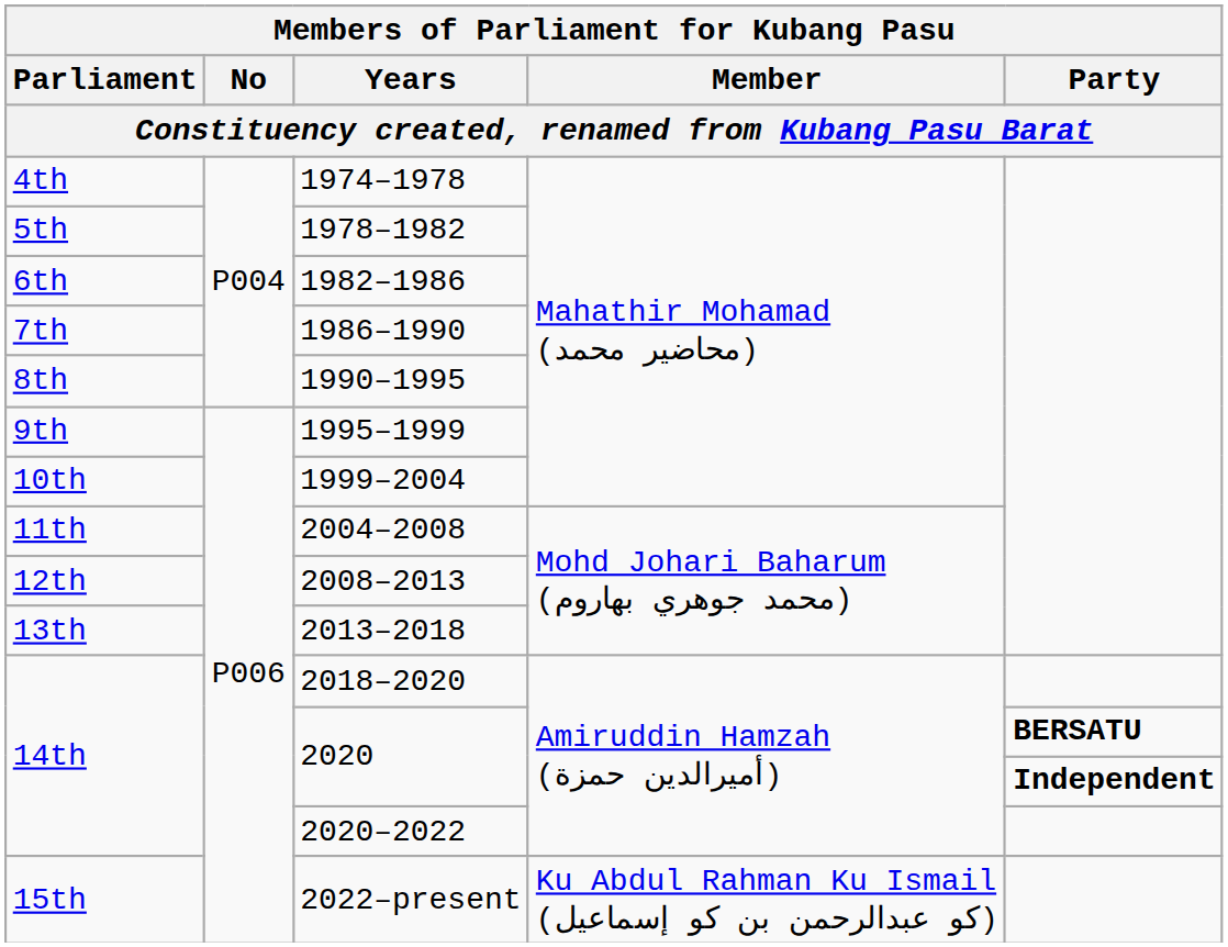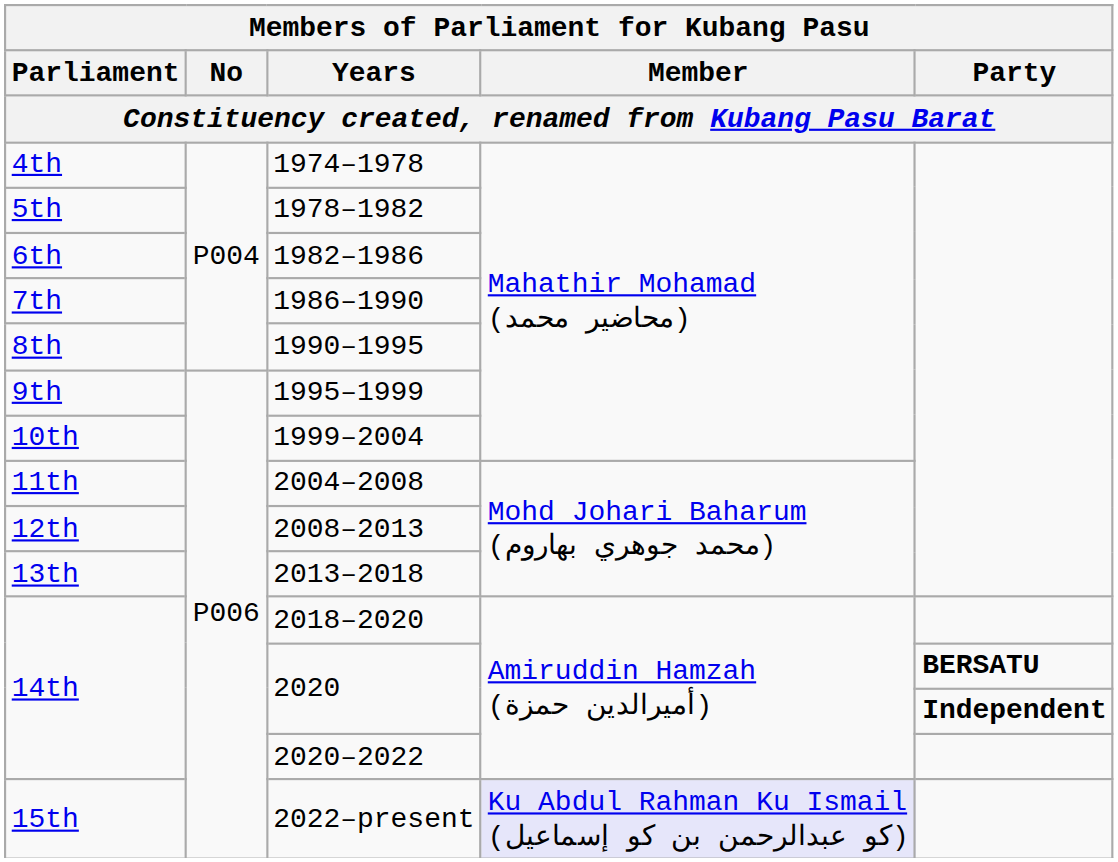2022–present | Member: no background -> lavender background
